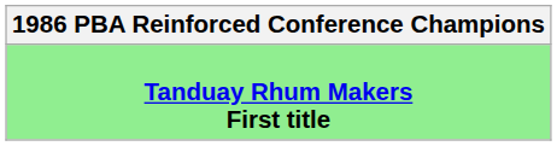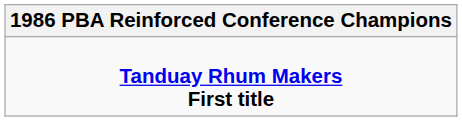row 2 | column 1: lightgreen background -> no background
